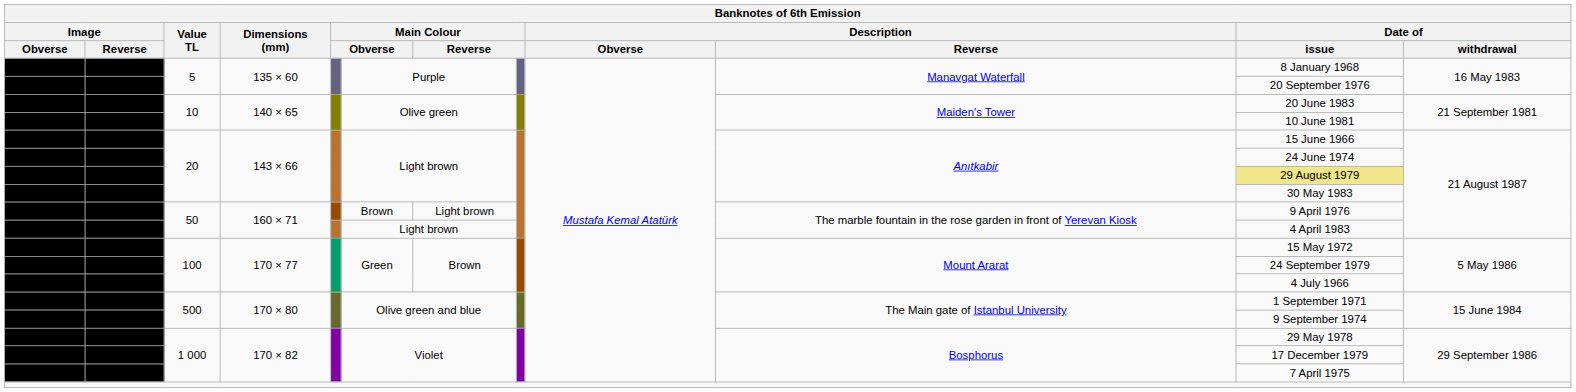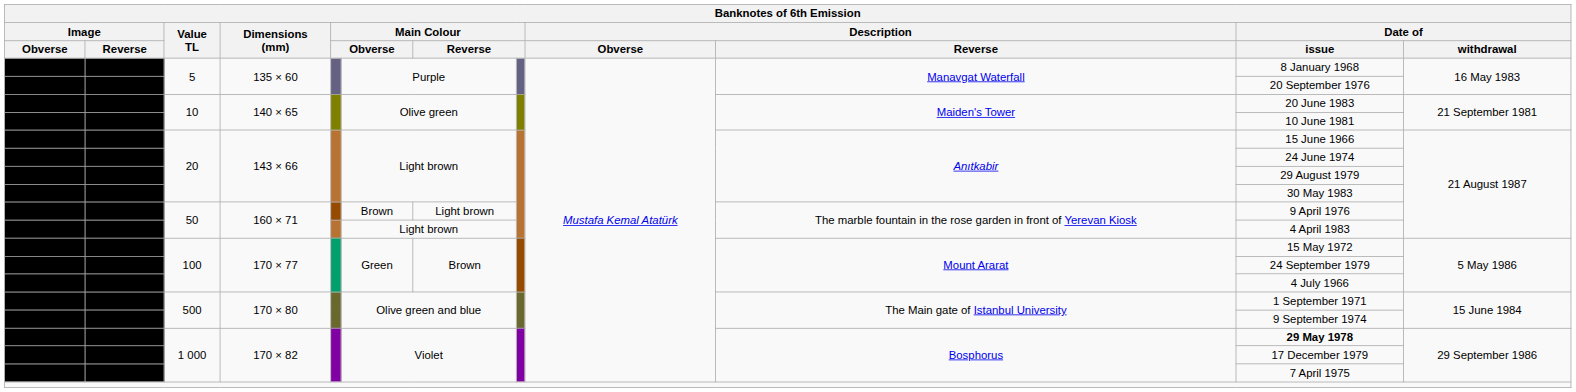row 10 | Date of / issue: khaki background -> no background
row 19 | Date of / issue: normal -> bold
